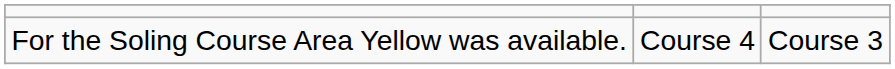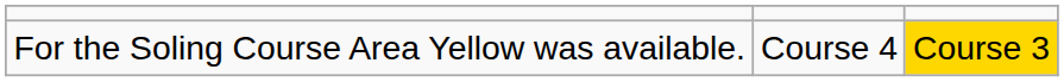For the Soling Course Area Yellow was available. | column 3: no background -> gold background
